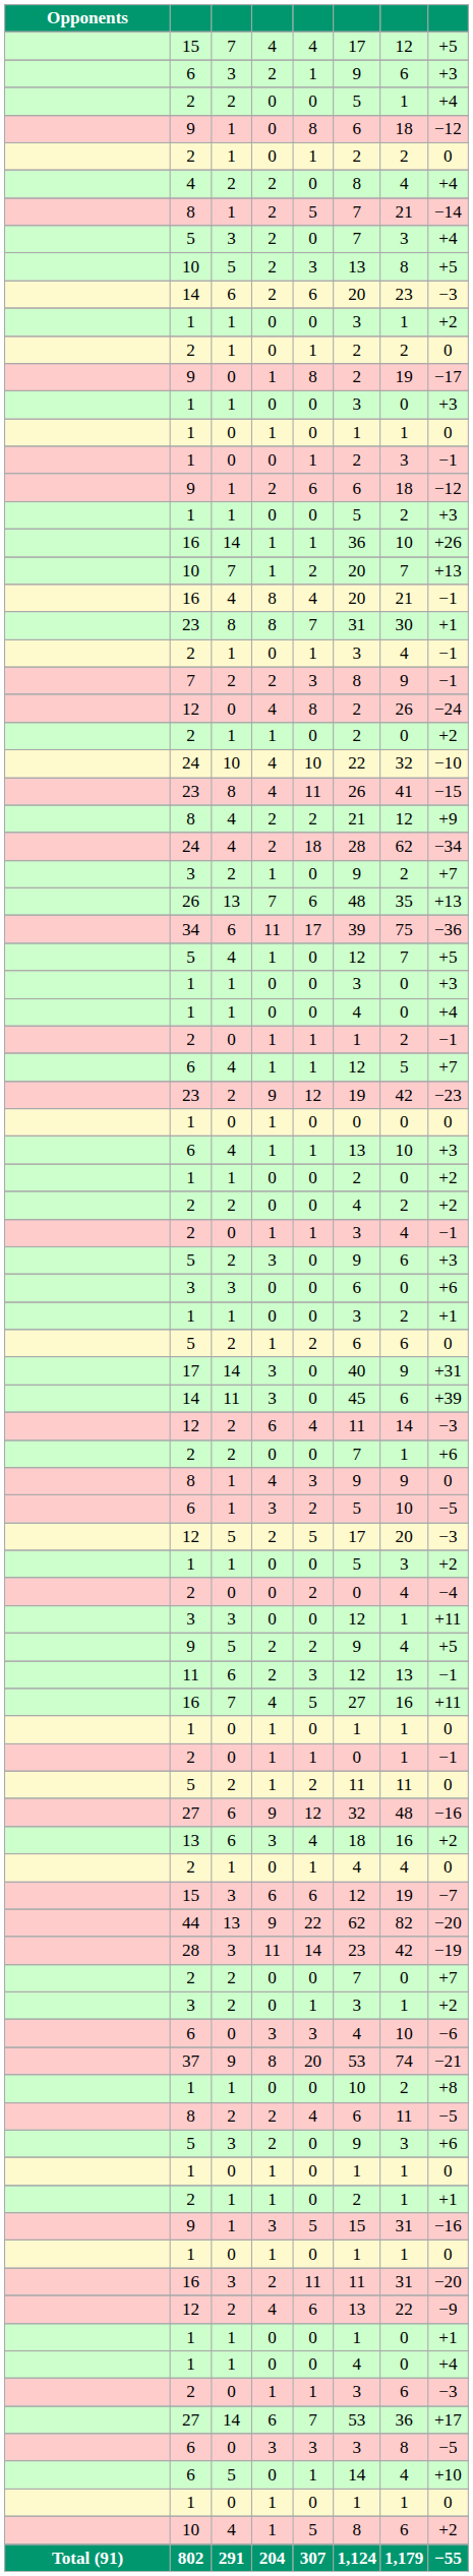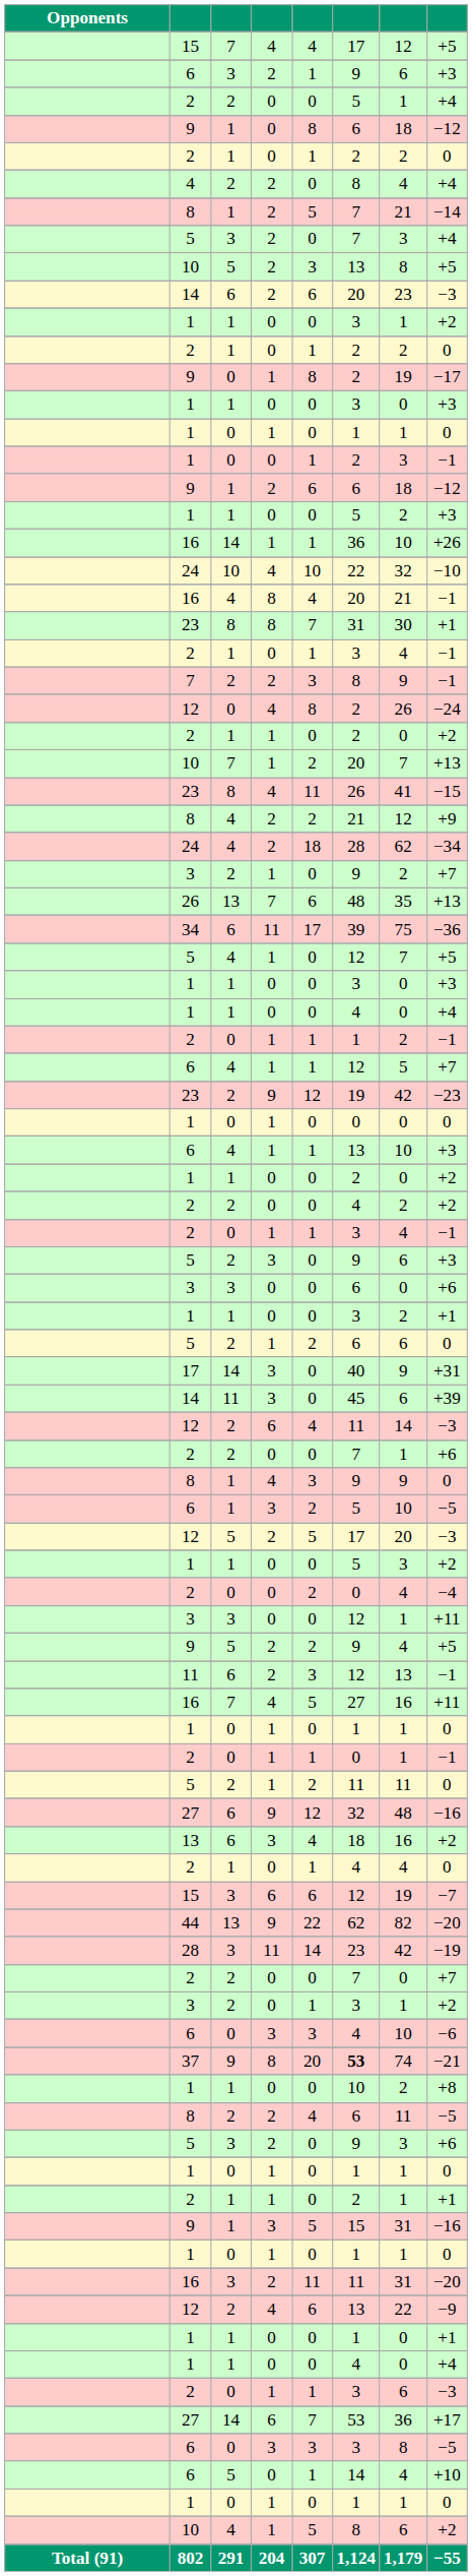rows swapped: 24 / 10 <-> 10 / 7
37 | column 6: normal -> bold
